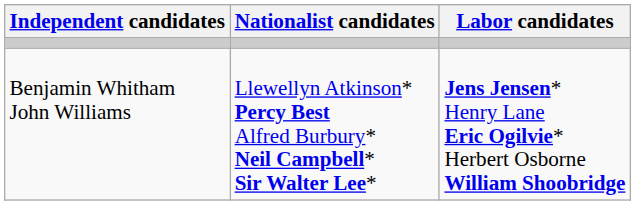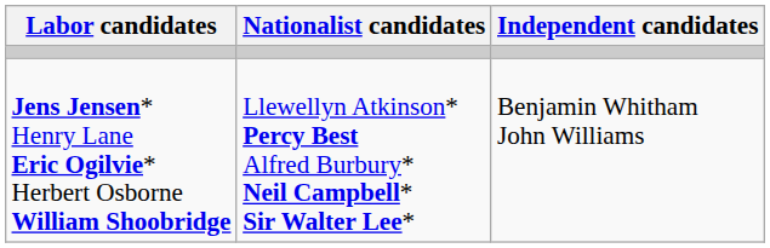columns swapped: Labor candidates <-> Independent candidates
